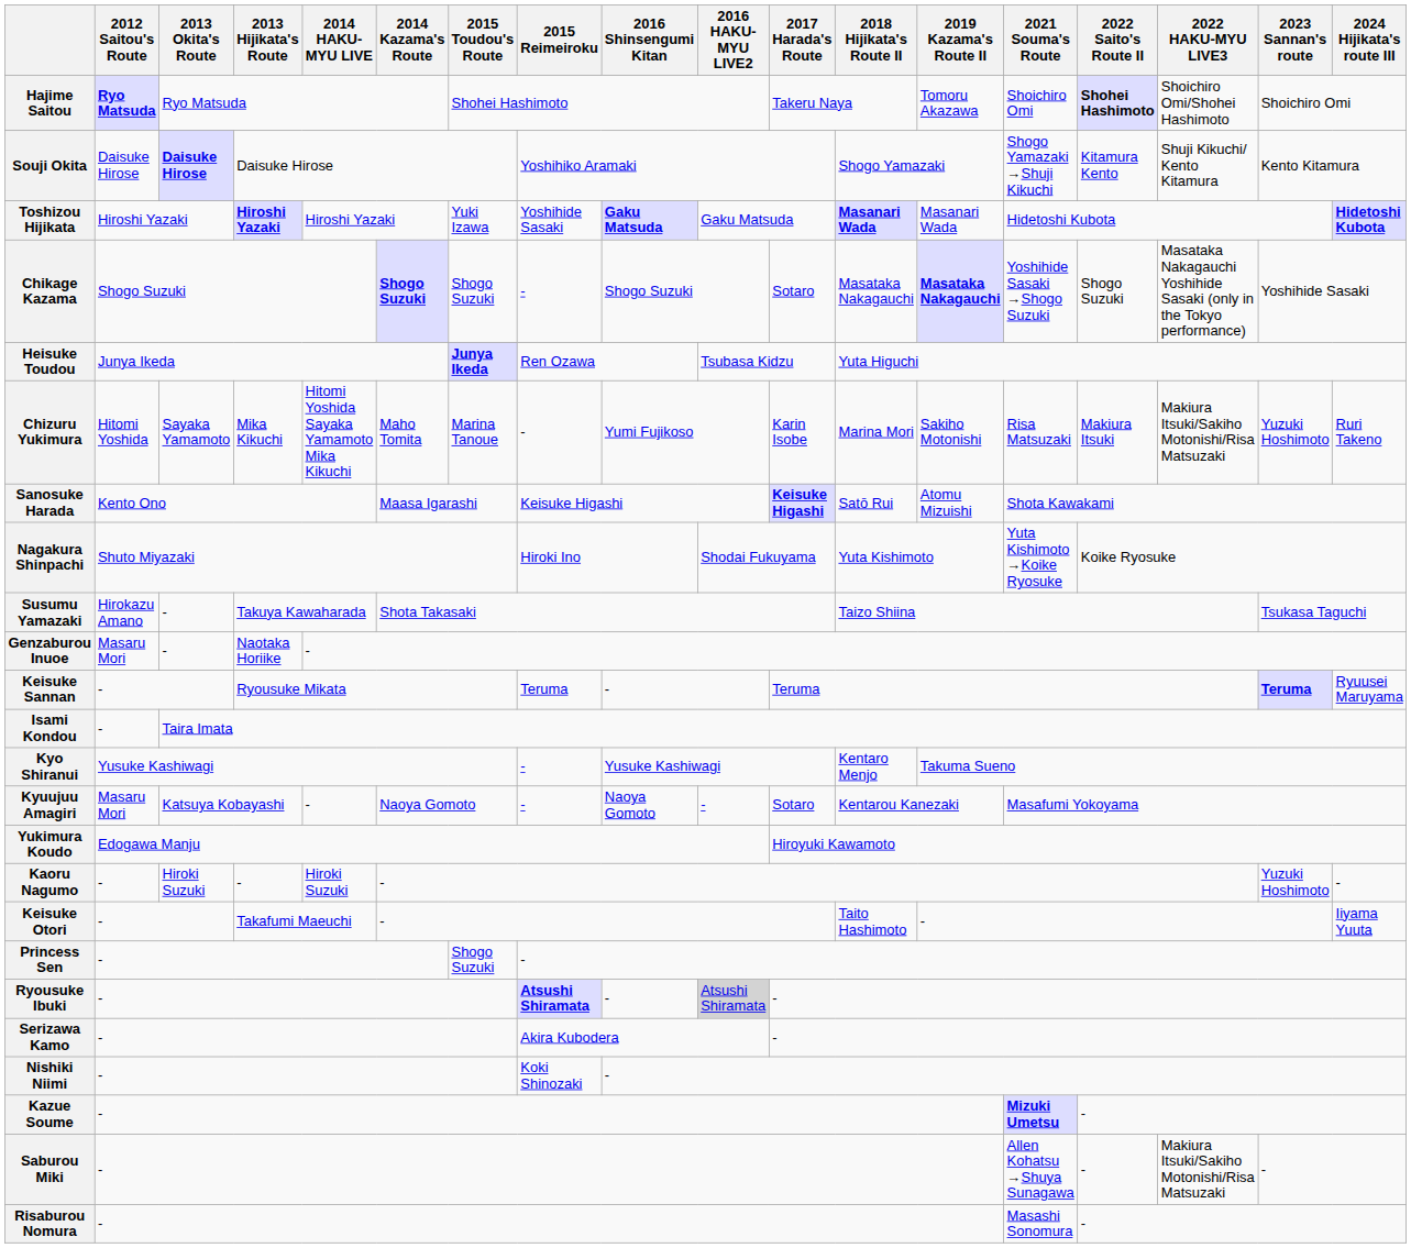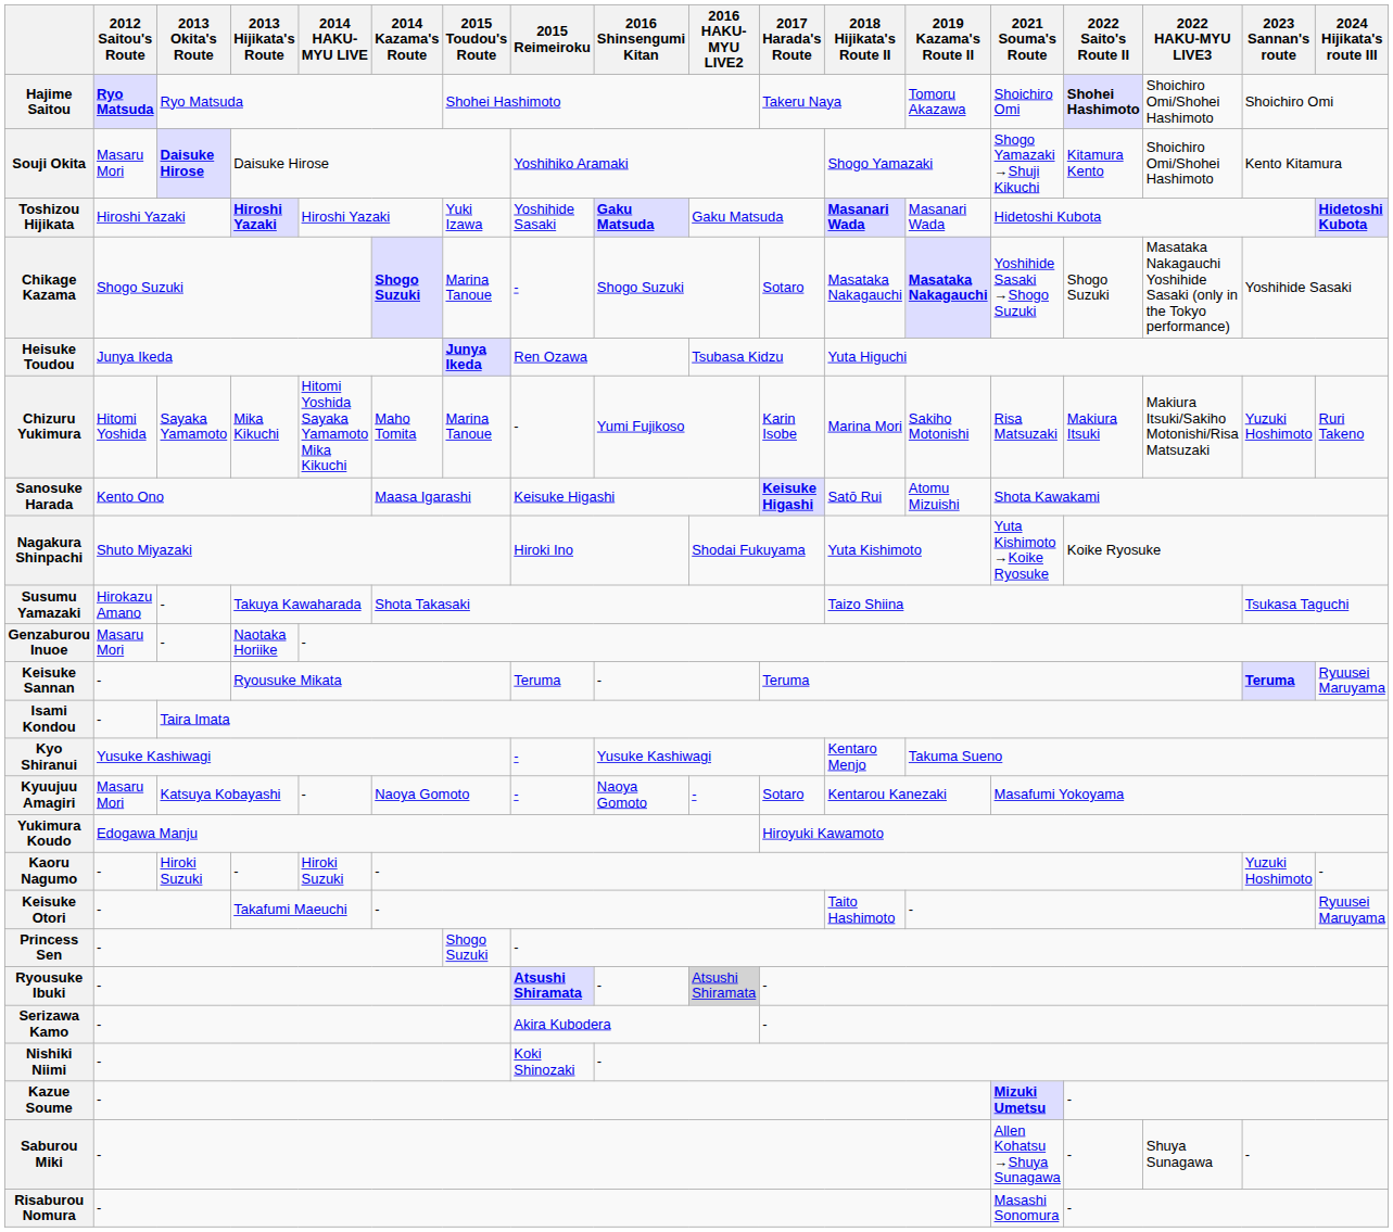Souji Okita | 2012 Saitou's Route: Daisuke Hirose -> Masaru Mori
Souji Okita | 2022 HAKU-MYU LIVE3: Shuji Kikuchi/ Kento Kitamura -> Shoichiro Omi/Shohei Hashimoto
Chikage Kazama | 2015 Toudou's Route: Shogo Suzuki -> Marina Tanoue
Keisuke Otori | 2024 Hijikata's route III: Iiyama Yuuta -> Ryuusei Maruyama
Saburou Miki | 2022 HAKU-MYU LIVE3: Makiura Itsuki/Sakiho Motonishi/Risa Matsuzaki -> Shuya Sunagawa
